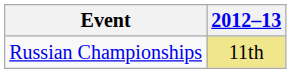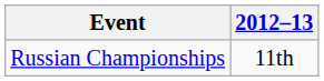Russian Championships | 2012–13: khaki background -> no background
